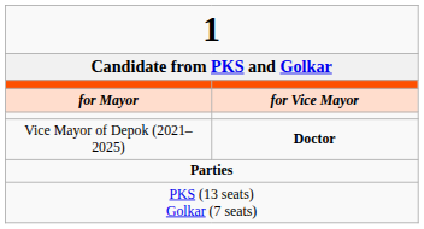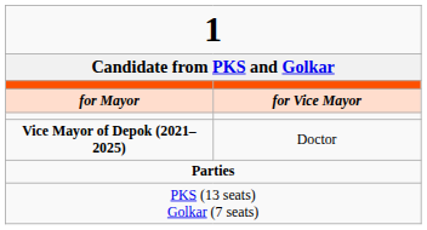row 6 | column 1: normal -> bold
row 6 | column 2: bold -> normal
